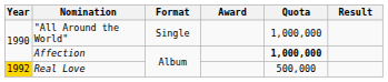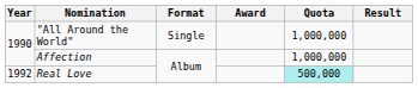Affection | Quota: bold -> normal
Real Love | Year: gold background -> no background
Real Love | Quota: no background -> paleturquoise background
